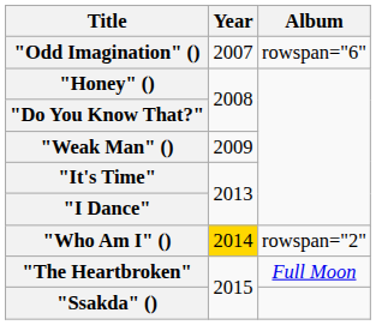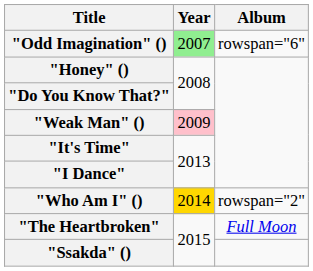"Odd Imagination" () | Year: no background -> lightgreen background
"Weak Man" () | Year: no background -> pink background
